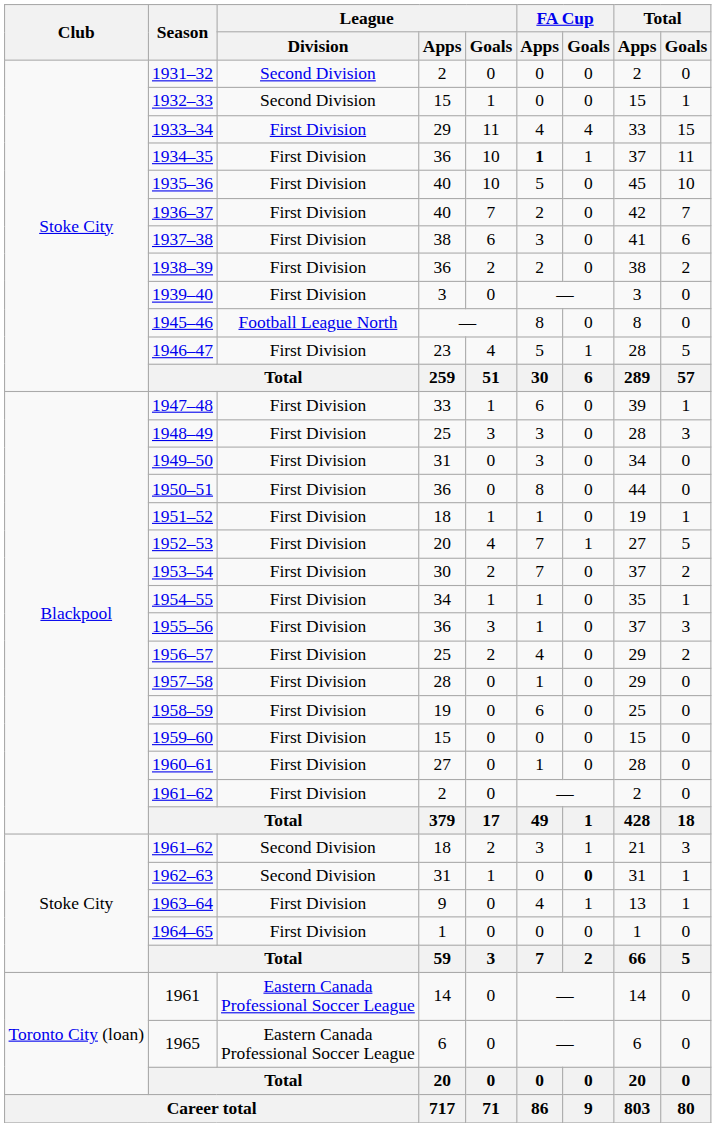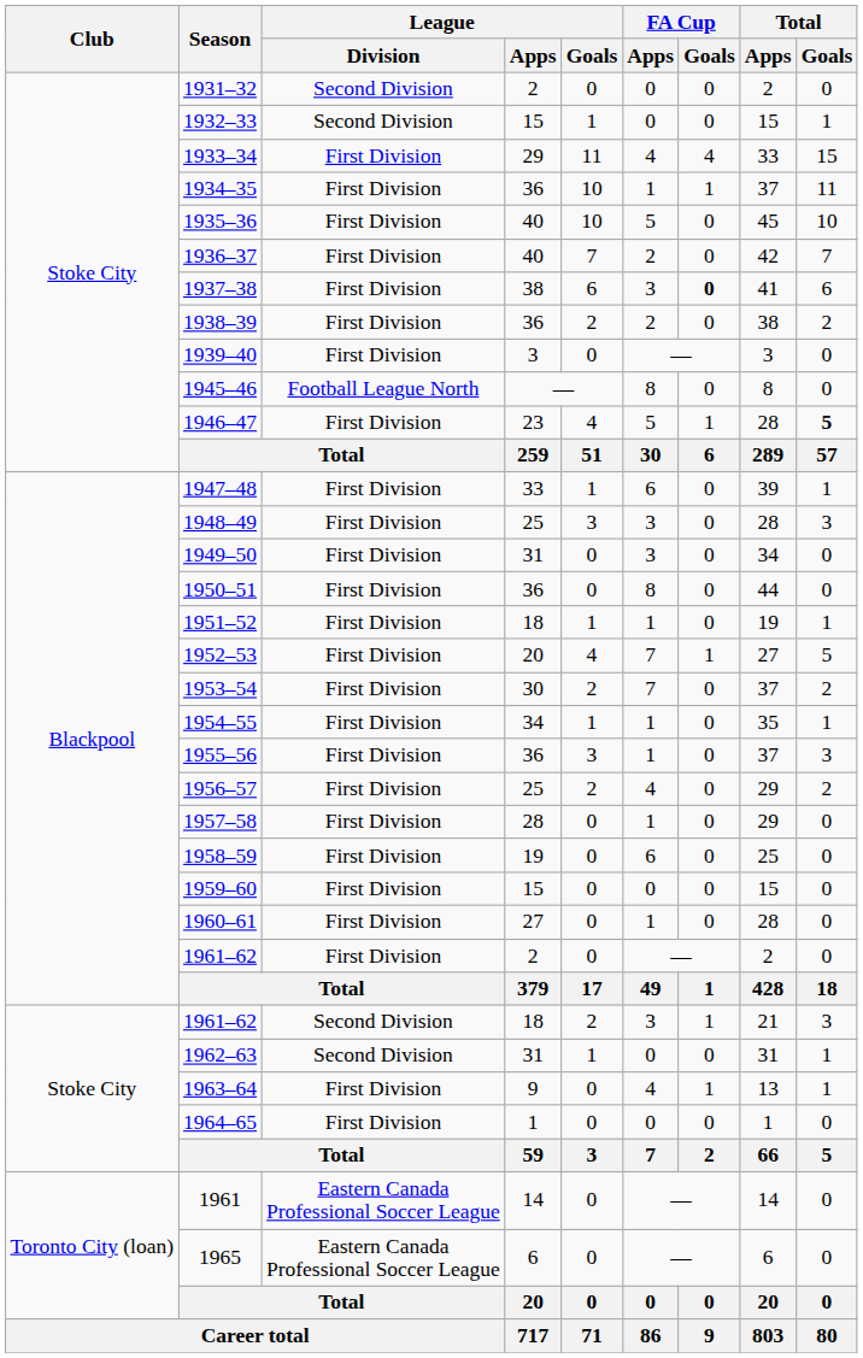1934–35 | FA Cup / Apps: bold -> normal
1937–38 | FA Cup / Goals: normal -> bold
1946–47 | Total / Goals: normal -> bold
1962–63 | FA Cup / Goals: bold -> normal
